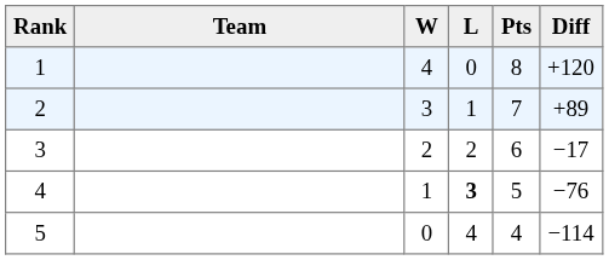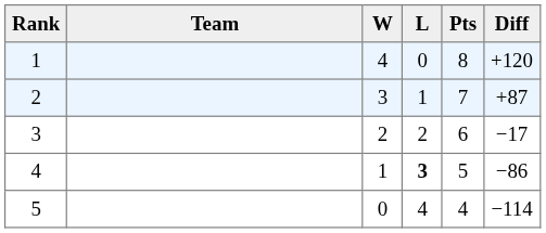row 3 | Diff: +89 -> +87
row 5 | Diff: −76 -> −86
